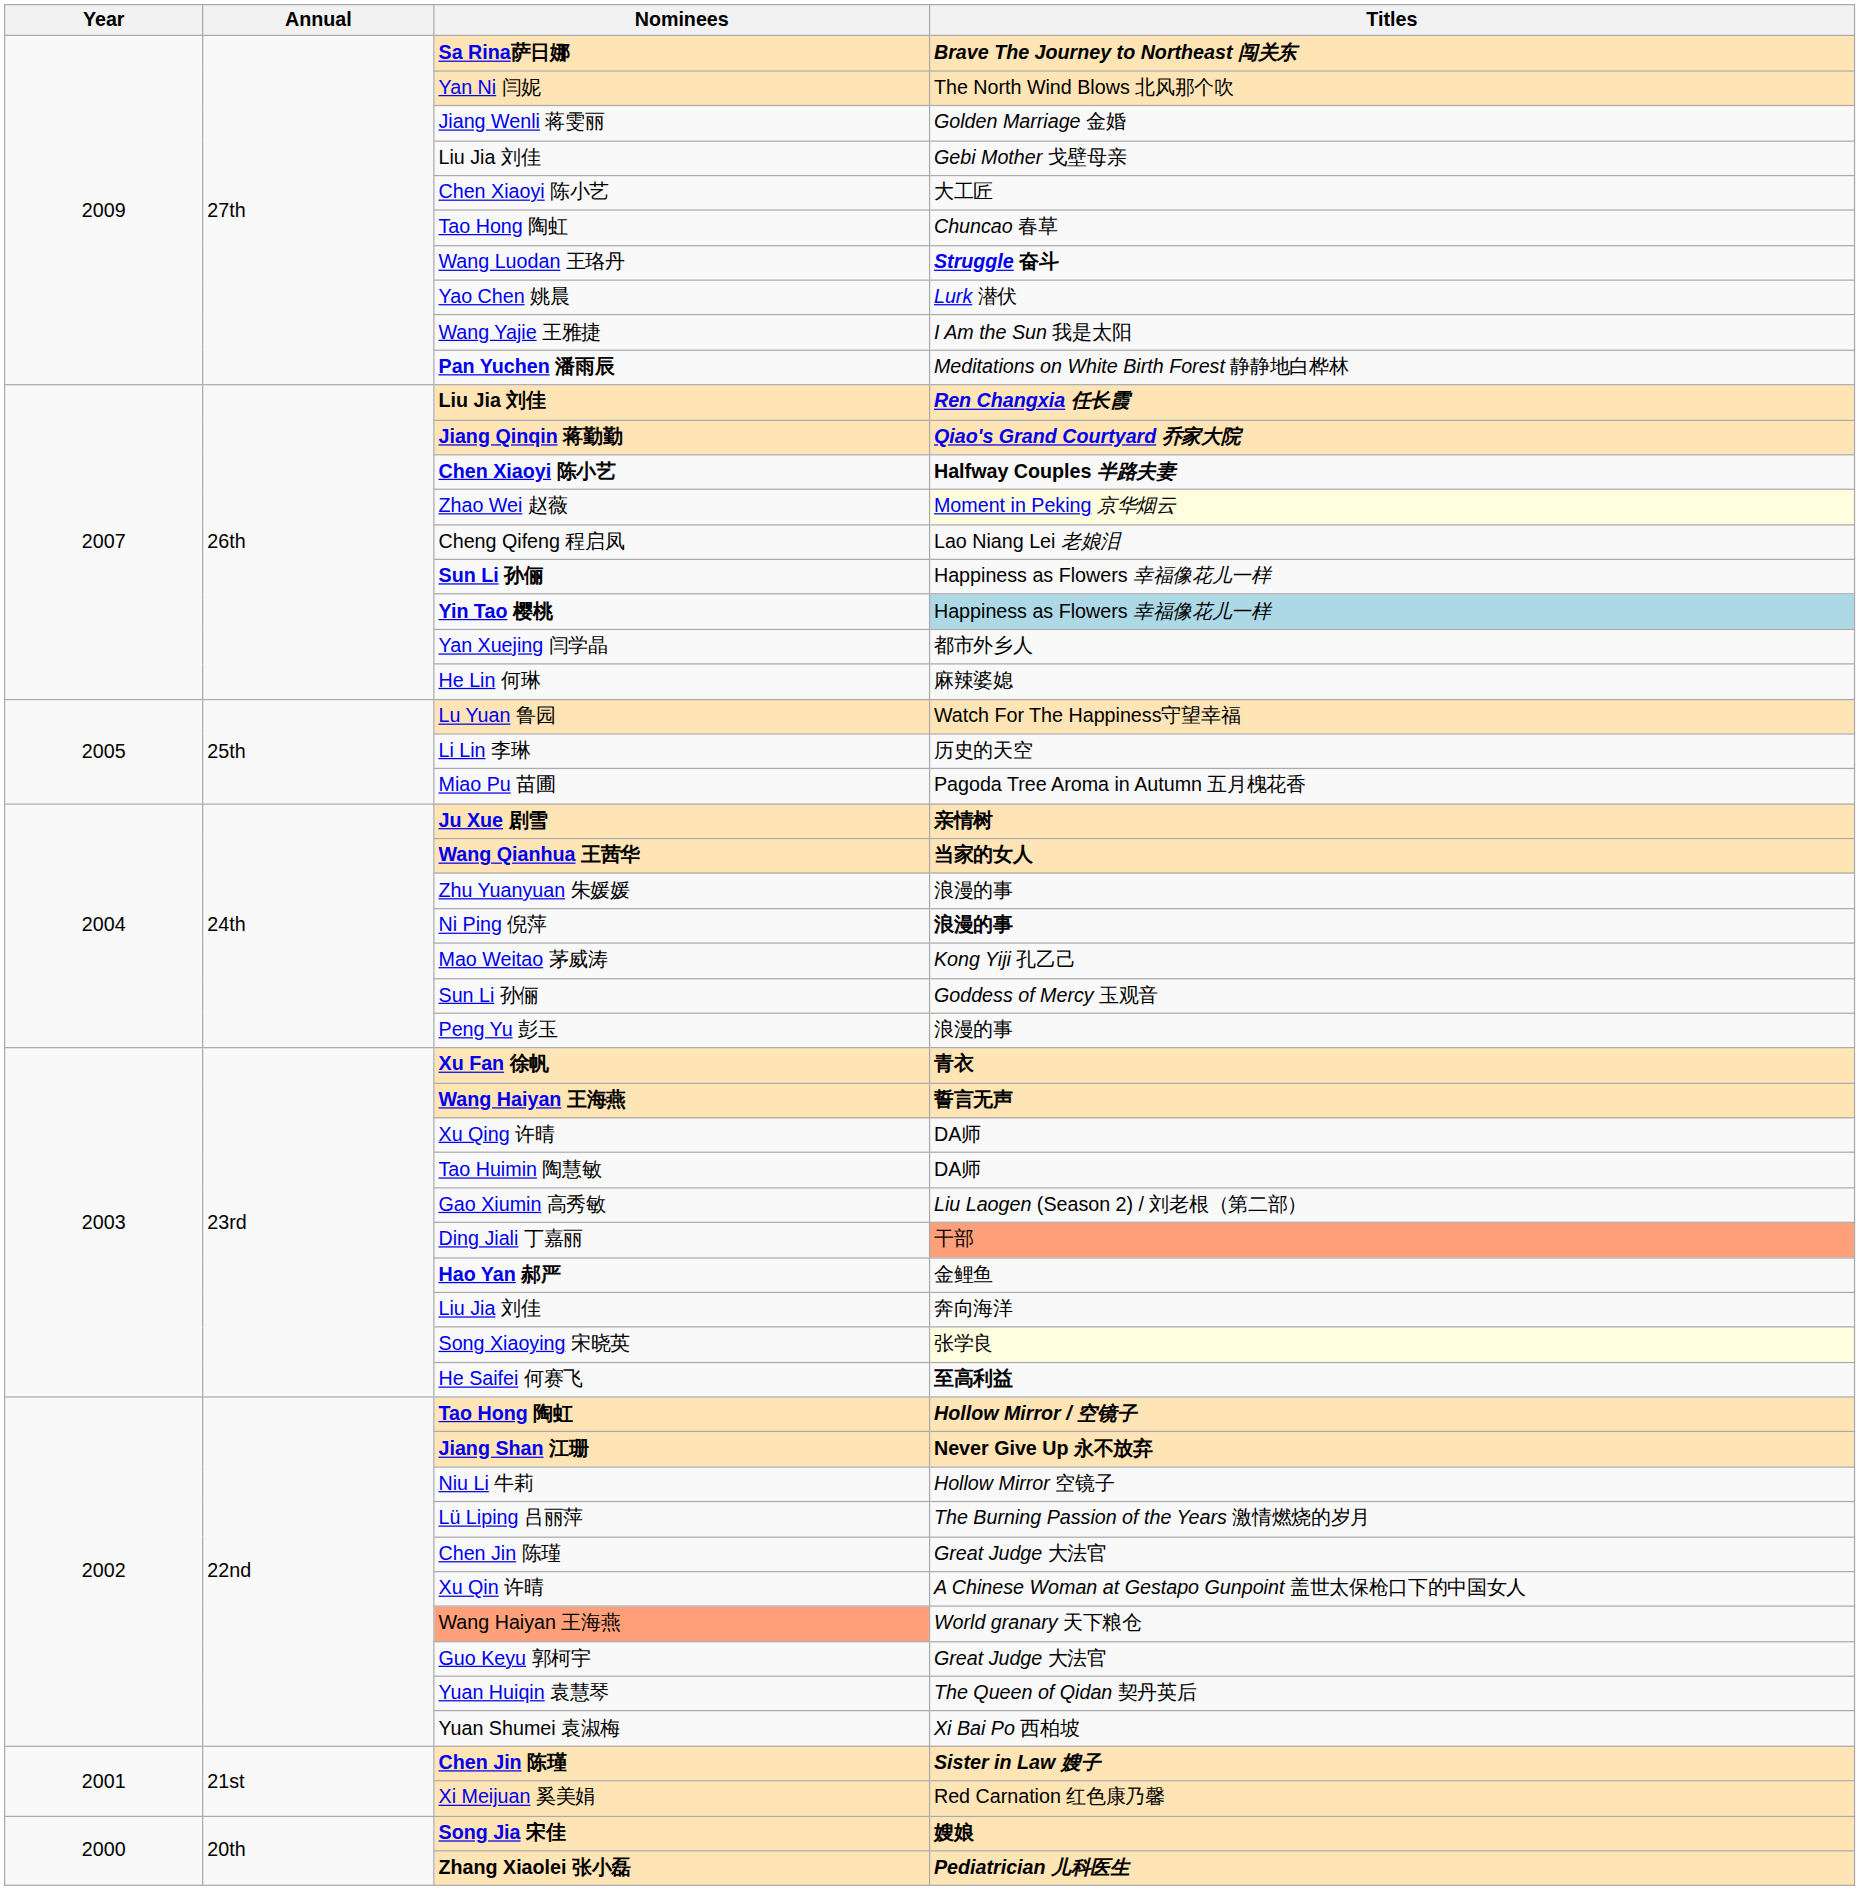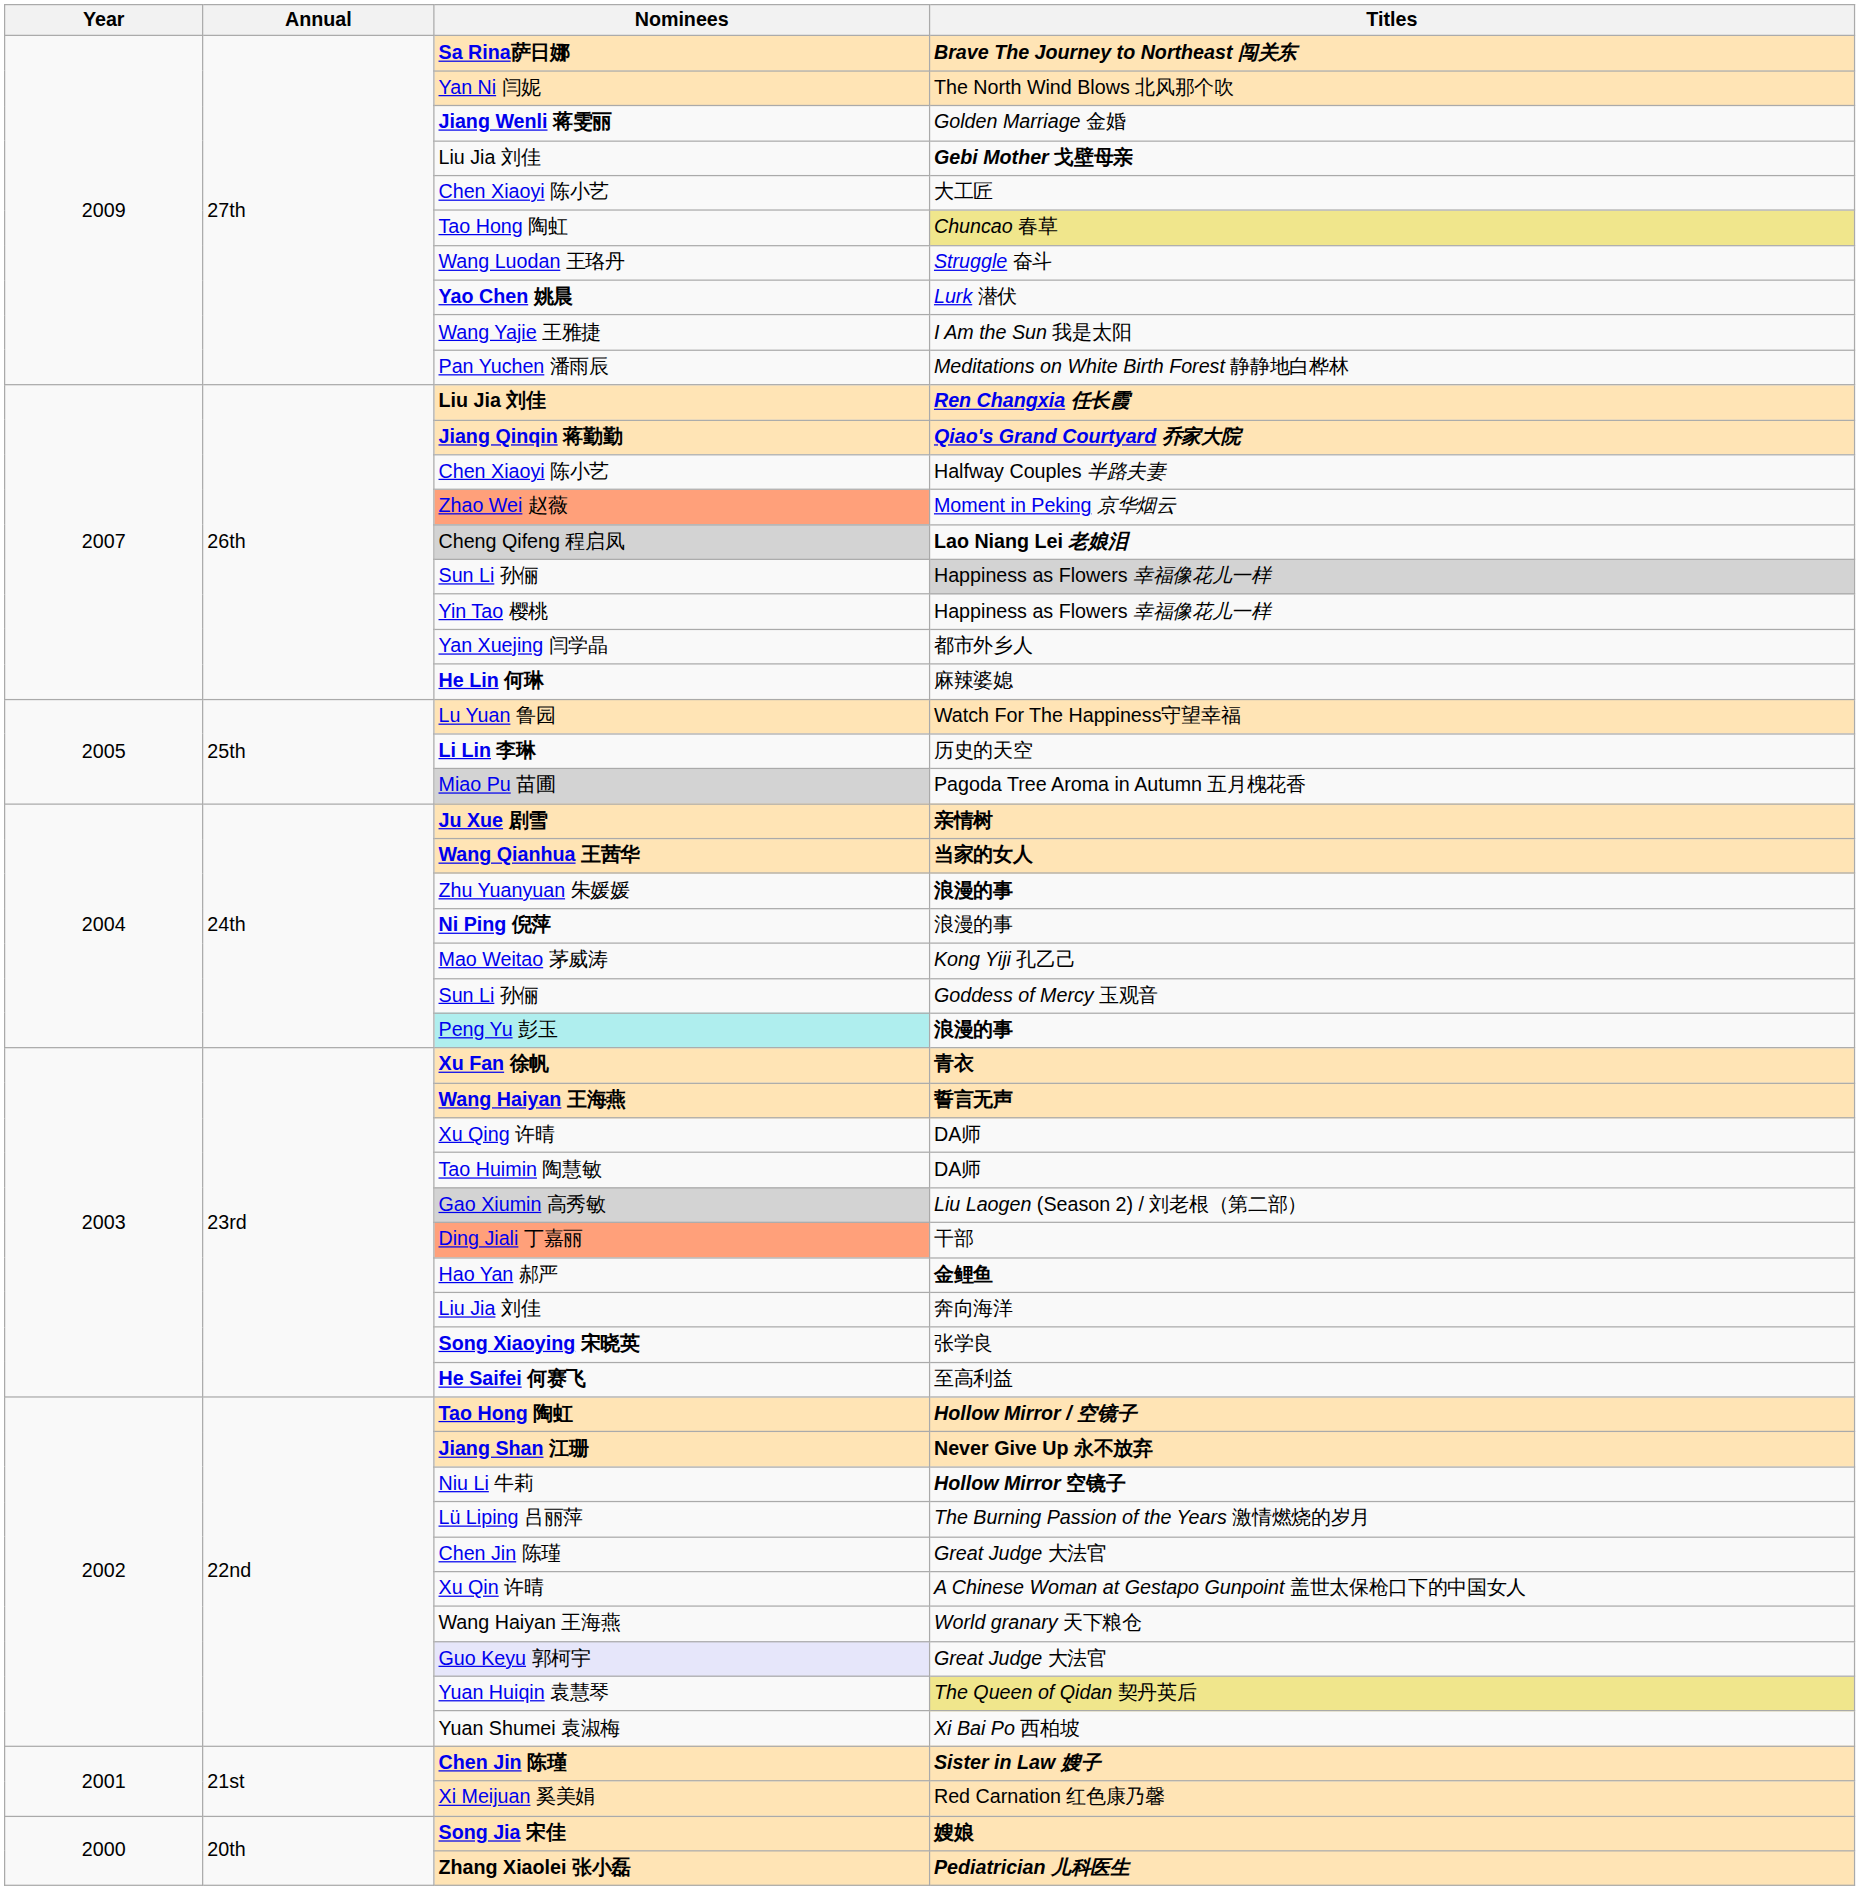Golden Marriage 金婚 | Nominees: normal -> bold
Gebi Mother 戈壁母亲 | Titles: normal -> bold
Chuncao 春草 | Titles: no background -> khaki background
Struggle 奋斗 | Titles: bold -> normal
Lurk 潜伏 | Nominees: normal -> bold
Meditations on White Birth Forest 静静地白桦林 | Nominees: bold -> normal
Halfway Couples 半路夫妻 | Nominees: bold -> normal
Halfway Couples 半路夫妻 | Titles: bold -> normal
Moment in Peking 京华烟云 | Nominees: no background -> lightsalmon background
Moment in Peking 京华烟云 | Titles: lightyellow background -> no background
Lao Niang Lei 老娘泪 | Nominees: no background -> lightgrey background
Lao Niang Lei 老娘泪 | Titles: normal -> bold
Sun Li 孙俪 / Happiness as Flowers 幸福像花儿一样 | Nominees: bold -> normal
Sun Li 孙俪 / Happiness as Flowers 幸福像花儿一样 | Titles: no background -> lightgrey background
Yin Tao 樱桃 / Happiness as Flowers 幸福像花儿一样 | Nominees: bold -> normal
Yin Tao 樱桃 / Happiness as Flowers 幸福像花儿一样 | Titles: lightblue background -> no background
麻辣婆媳 | Nominees: normal -> bold
历史的天空 | Nominees: normal -> bold
Pagoda Tree Aroma in Autumn 五月槐花香 | Nominees: no background -> lightgrey background
Zhu Yuanyuan 朱媛媛 / 浪漫的事 | Titles: normal -> bold
Ni Ping 倪萍 / 浪漫的事 | Nominees: normal -> bold
Ni Ping 倪萍 / 浪漫的事 | Titles: bold -> normal
Peng Yu 彭玉 / 浪漫的事 | Nominees: no background -> paleturquoise background
Peng Yu 彭玉 / 浪漫的事 | Titles: normal -> bold
Liu Laogen (Season 2) / 刘老根（第二部） | Nominees: no background -> lightgrey background
干部 | Nominees: no background -> lightsalmon background
干部 | Titles: lightsalmon background -> no background
金鲤鱼 | Nominees: bold -> normal
金鲤鱼 | Titles: normal -> bold
张学良 | Nominees: normal -> bold
张学良 | Titles: lightyellow background -> no background
至高利益 | Nominees: normal -> bold
至高利益 | Titles: bold -> normal
Hollow Mirror 空镜子 | Titles: normal -> bold
World granary 天下粮仓 | Nominees: lightsalmon background -> no background
Guo Keyu 郭柯宇 / Great Judge 大法官 | Nominees: no background -> lavender background
The Queen of Qidan 契丹英后 | Titles: no background -> khaki background
